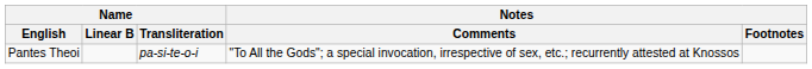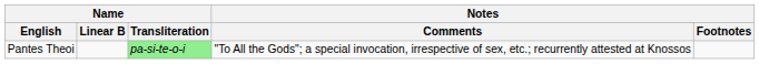Pantes Theoi | Name / Transliteration: no background -> lightgreen background
